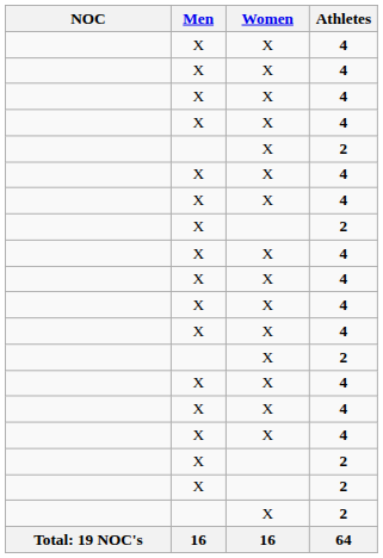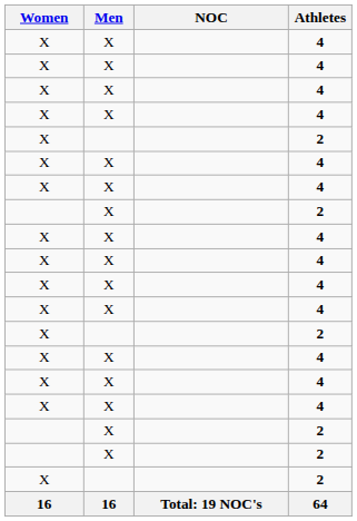columns swapped: NOC <-> Women
